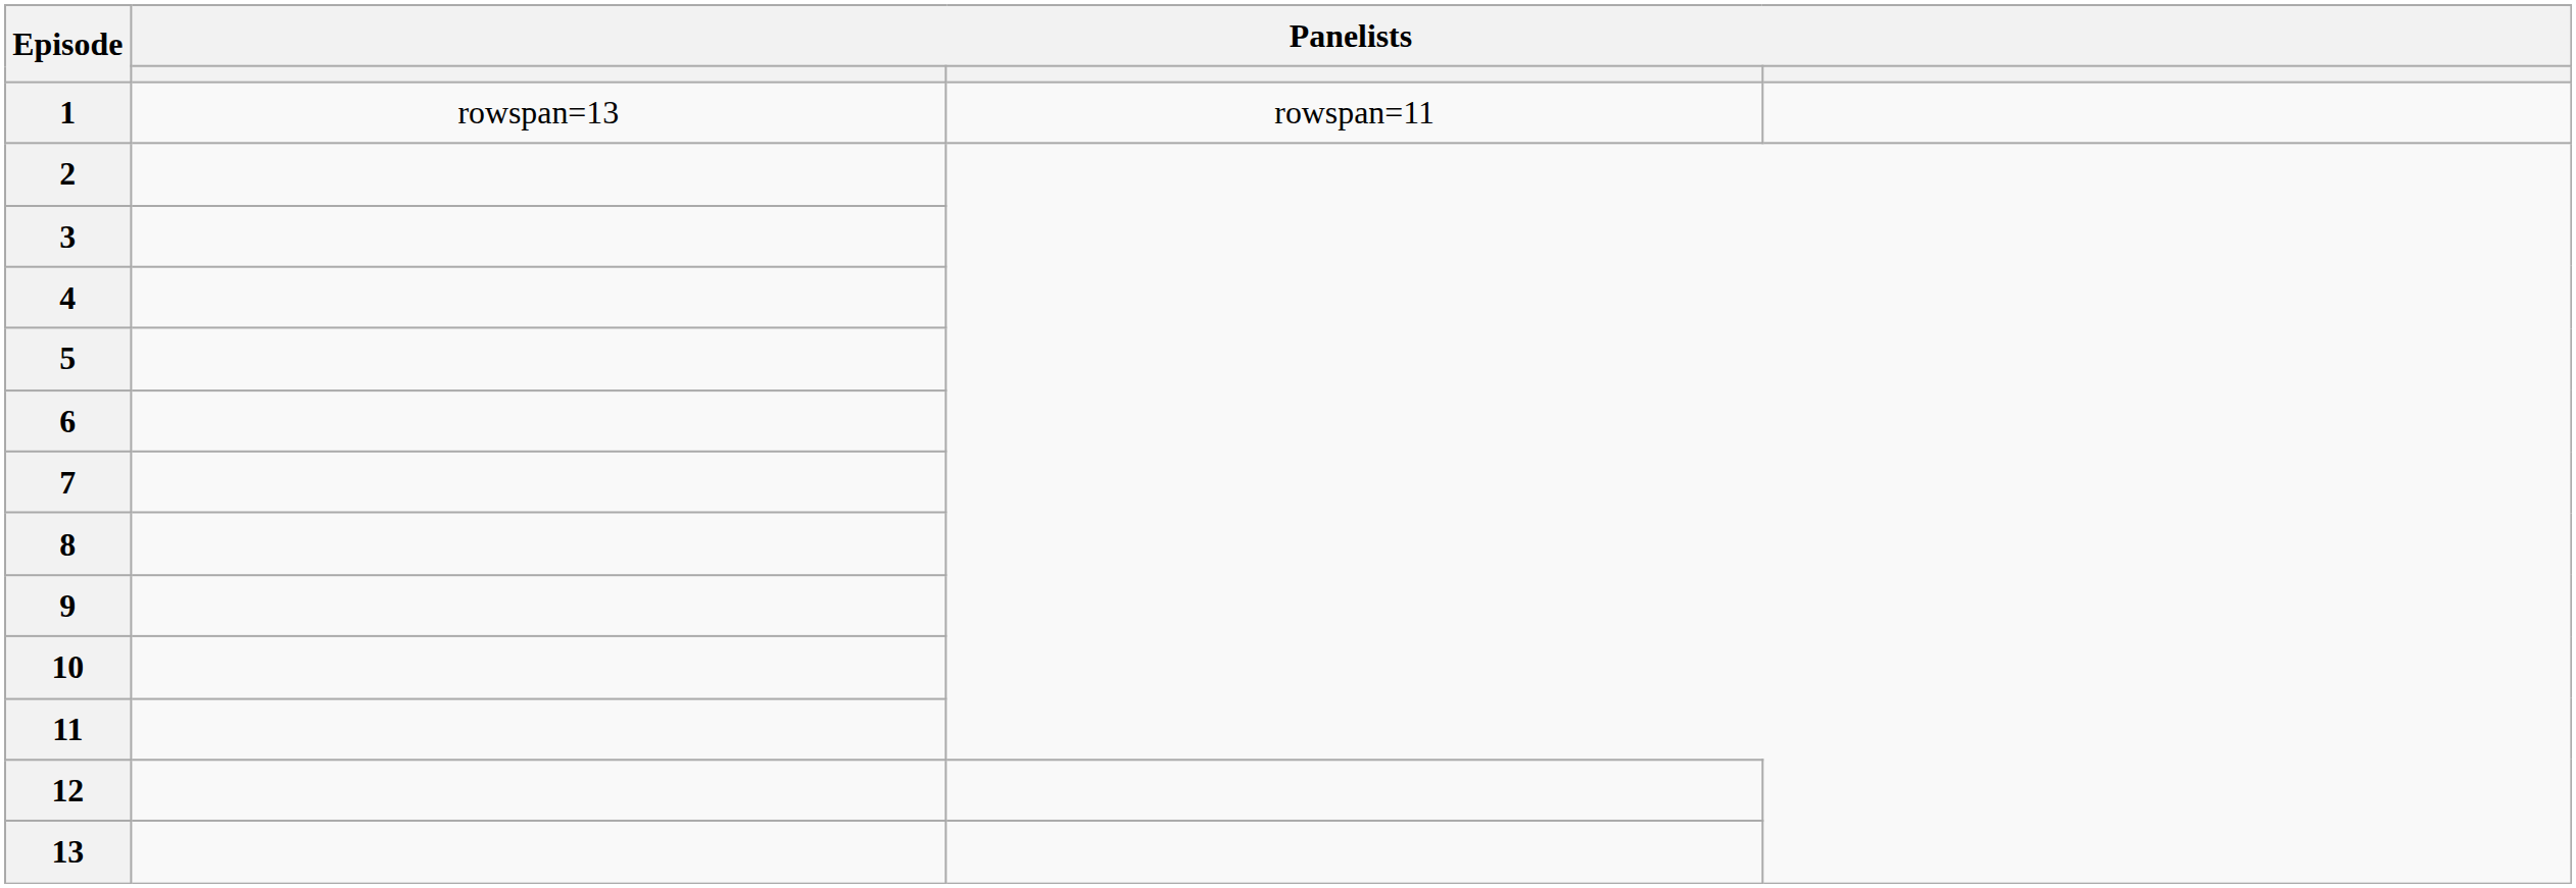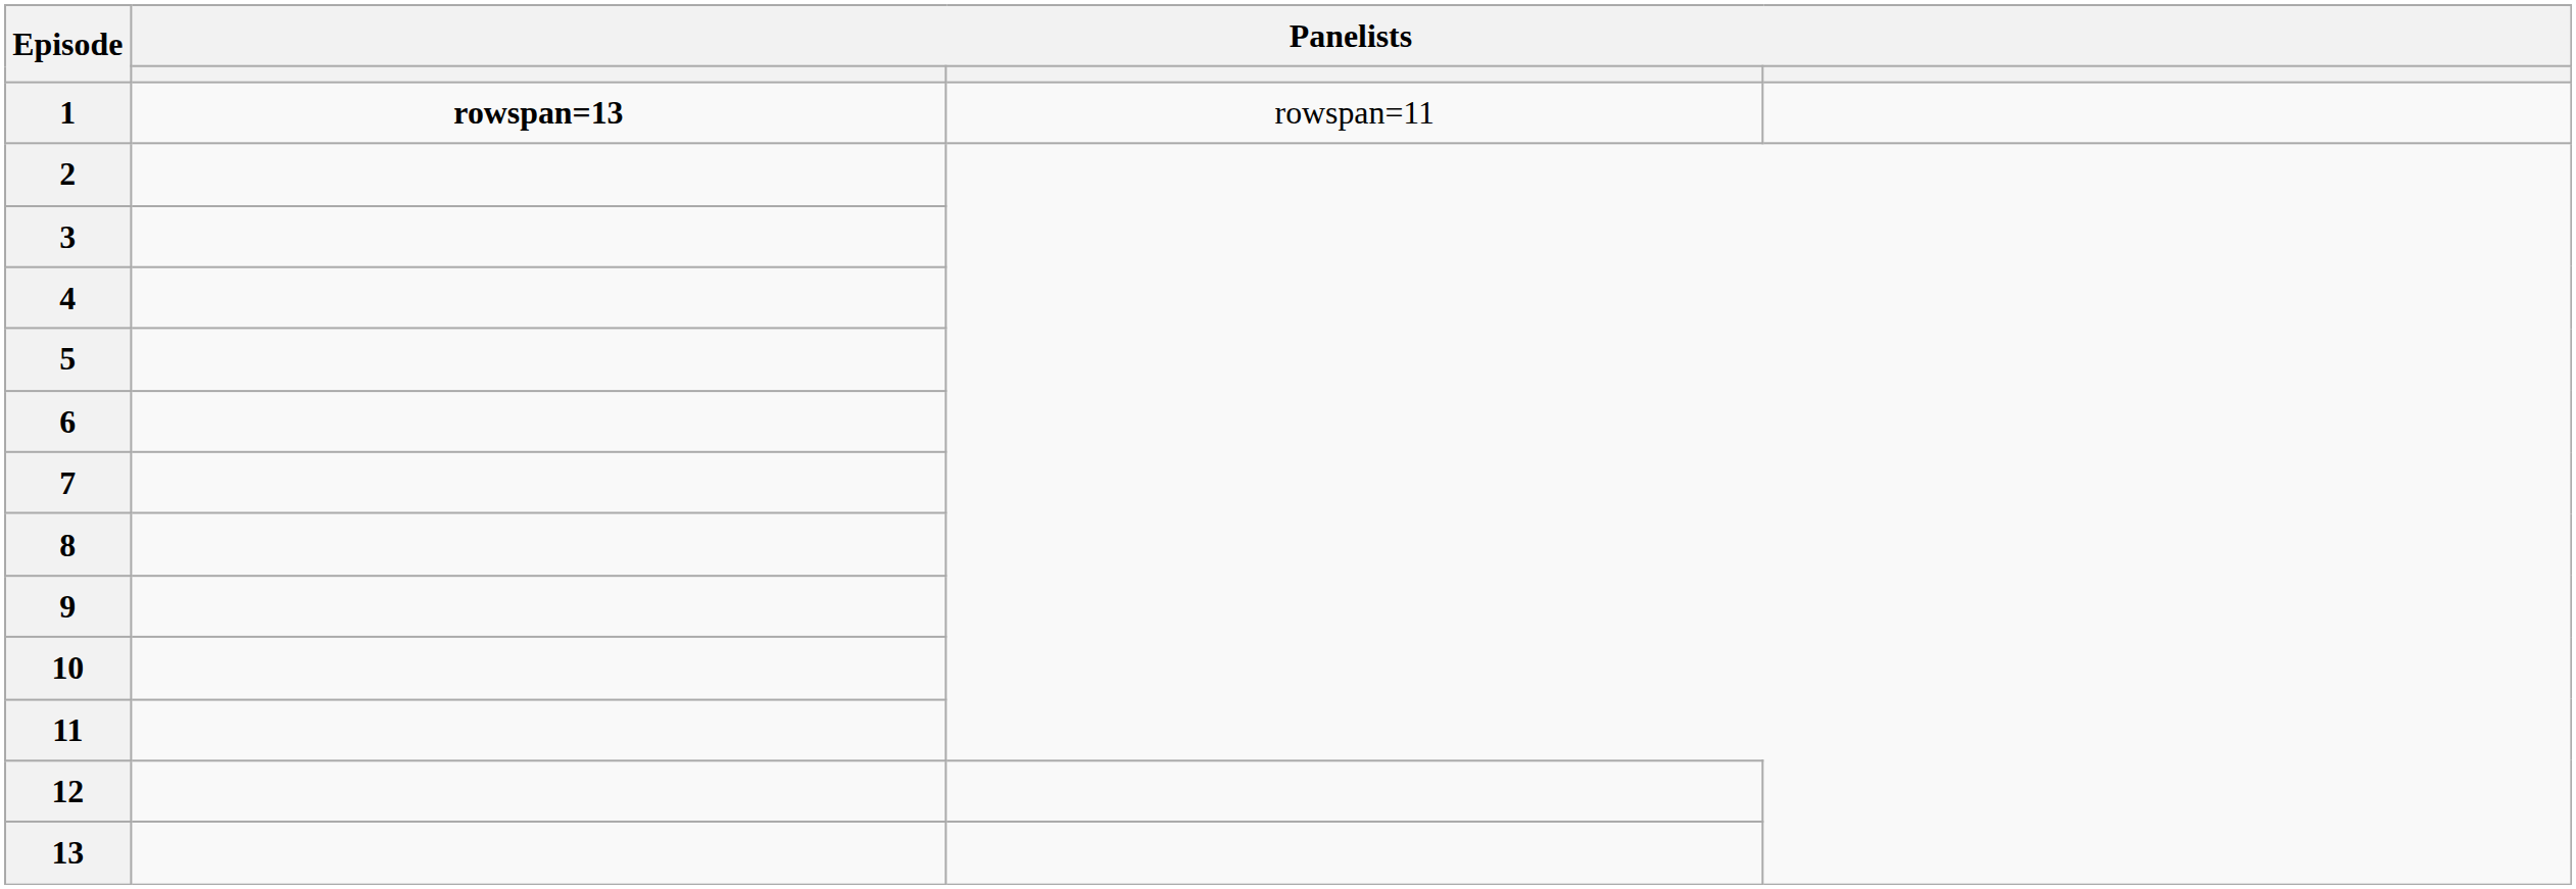1 | column 2: normal -> bold
